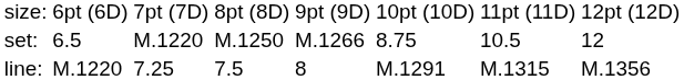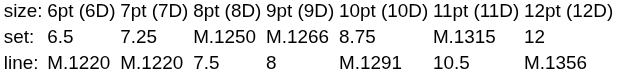set: | column 3: M.1220 -> 7.25
set: | column 7: 10.5 -> M.1315
line: | column 3: 7.25 -> M.1220
line: | column 7: M.1315 -> 10.5
